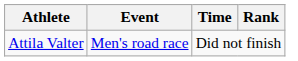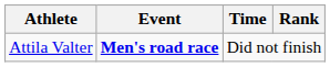Attila Valter | Event: normal -> bold
